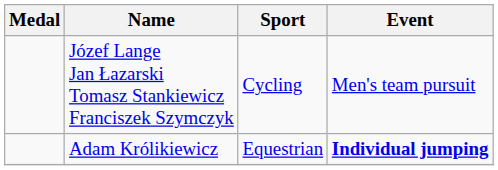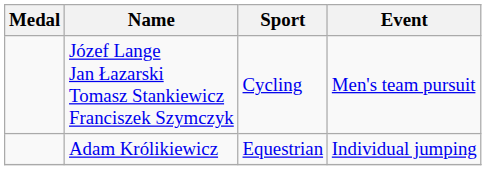Adam Królikiewicz | Event: bold -> normal
